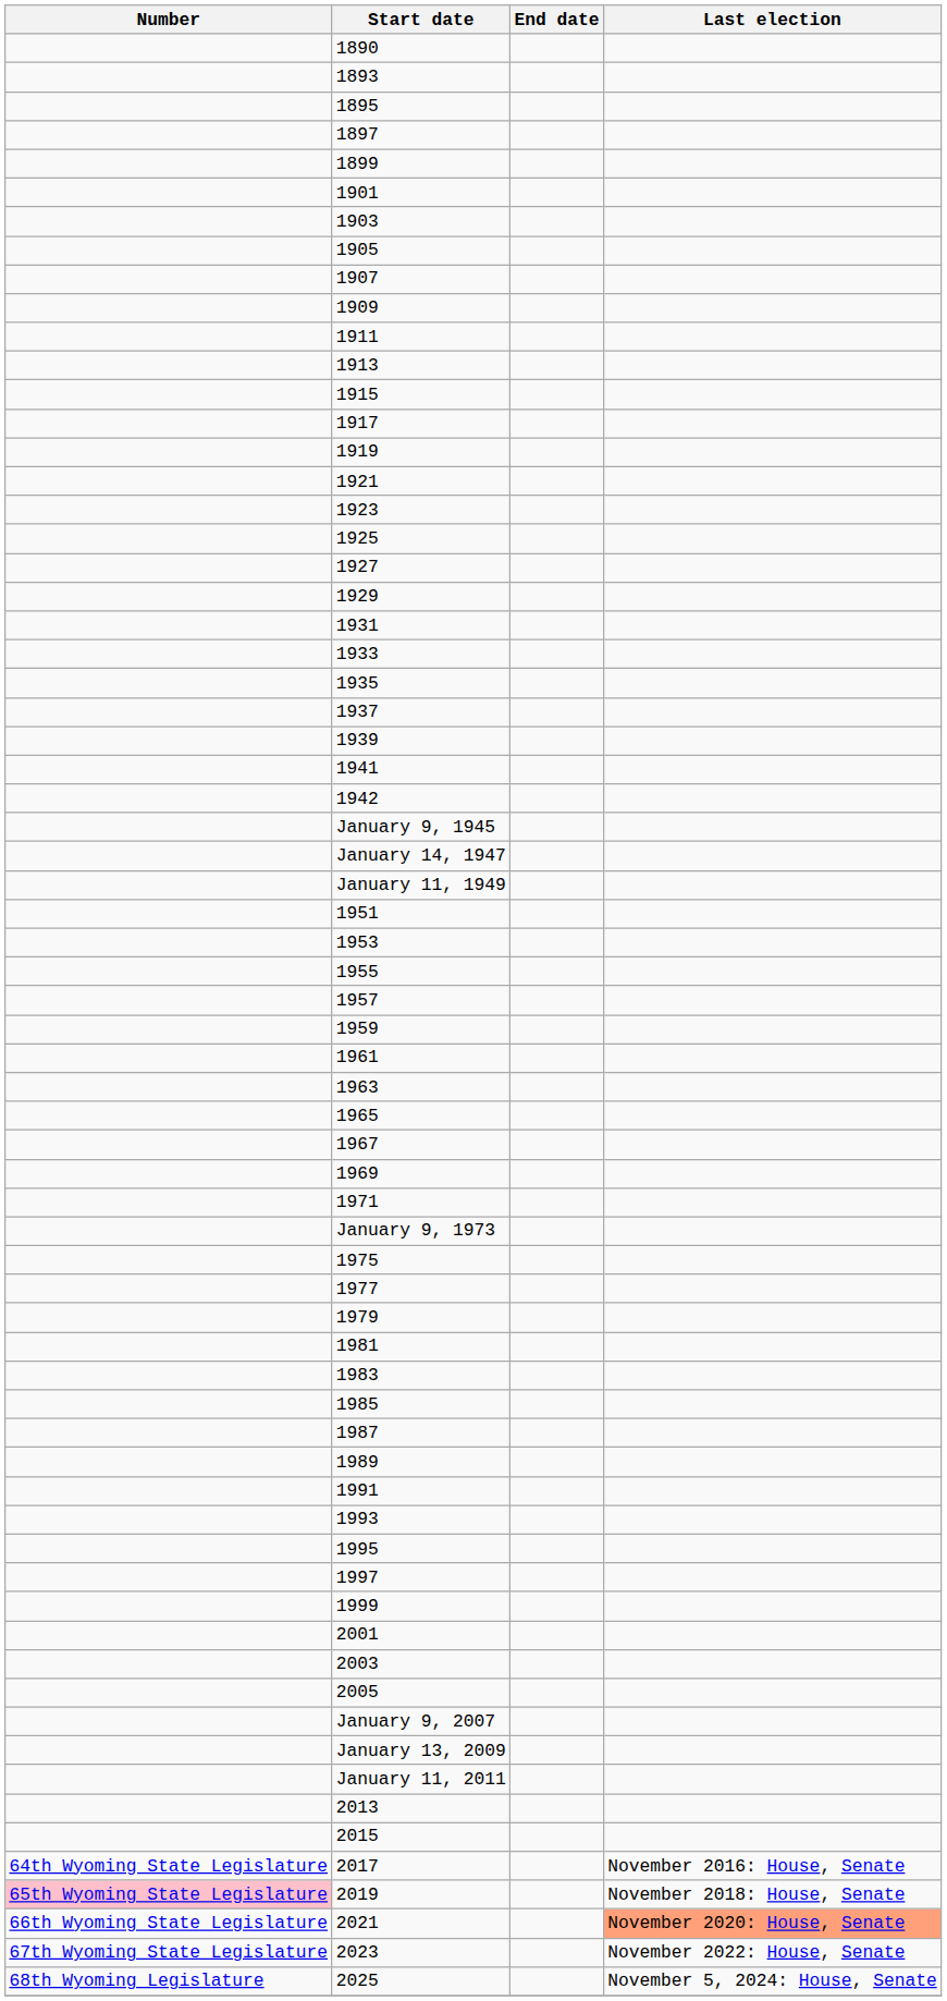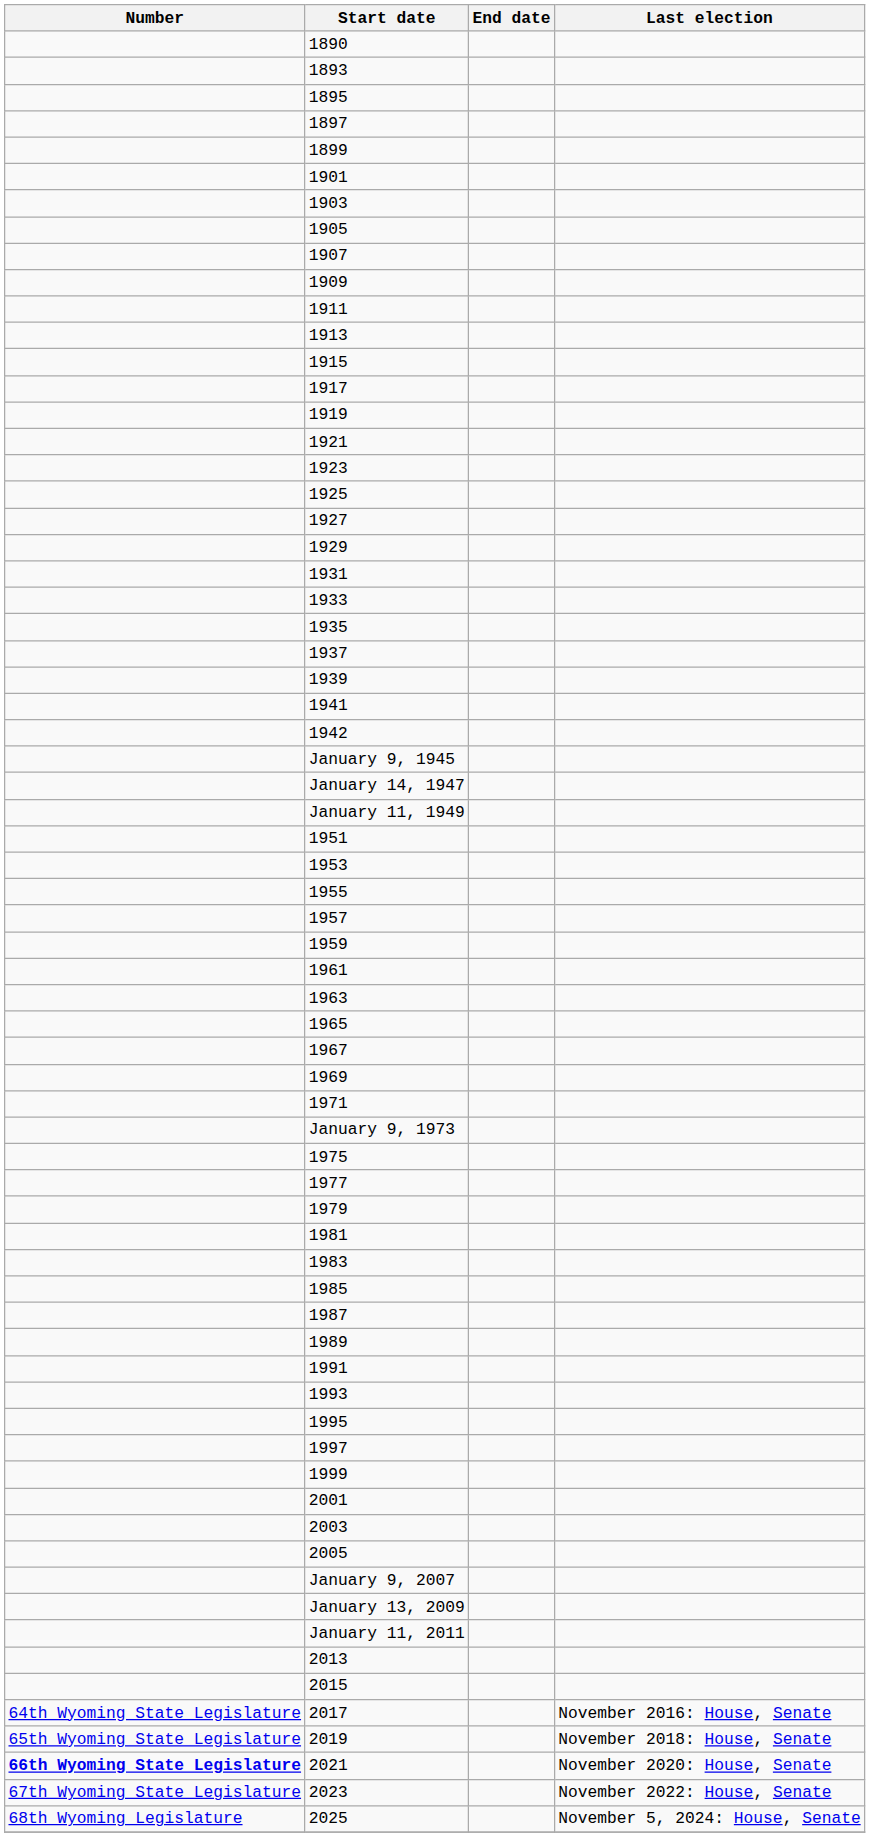2019 | Number: pink background -> no background
2021 | Number: normal -> bold
2021 | Last election: lightsalmon background -> no background
